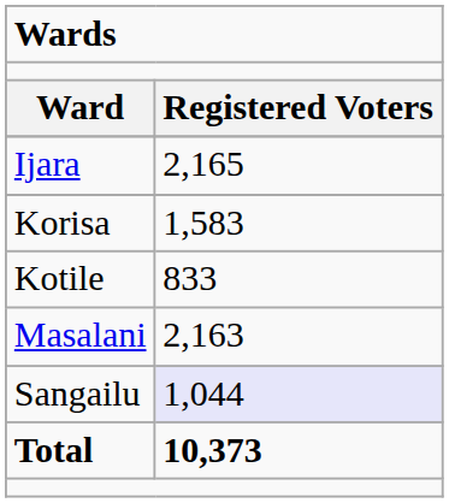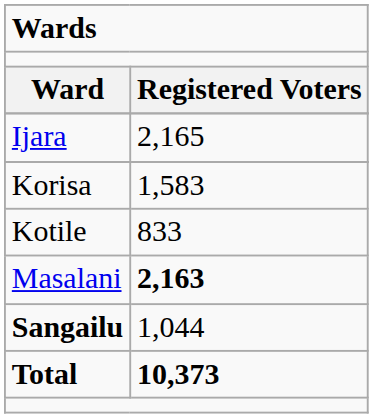row 7 | column 2: normal -> bold
row 8 | column 1: normal -> bold
row 8 | column 2: lavender background -> no background
